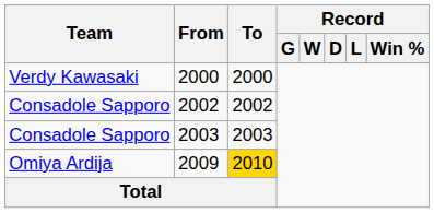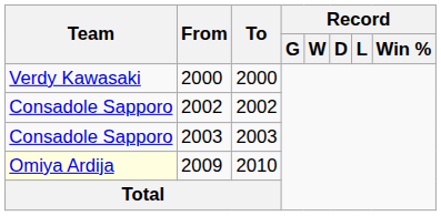2009 | Team: no background -> lightyellow background
2009 | To: gold background -> no background
